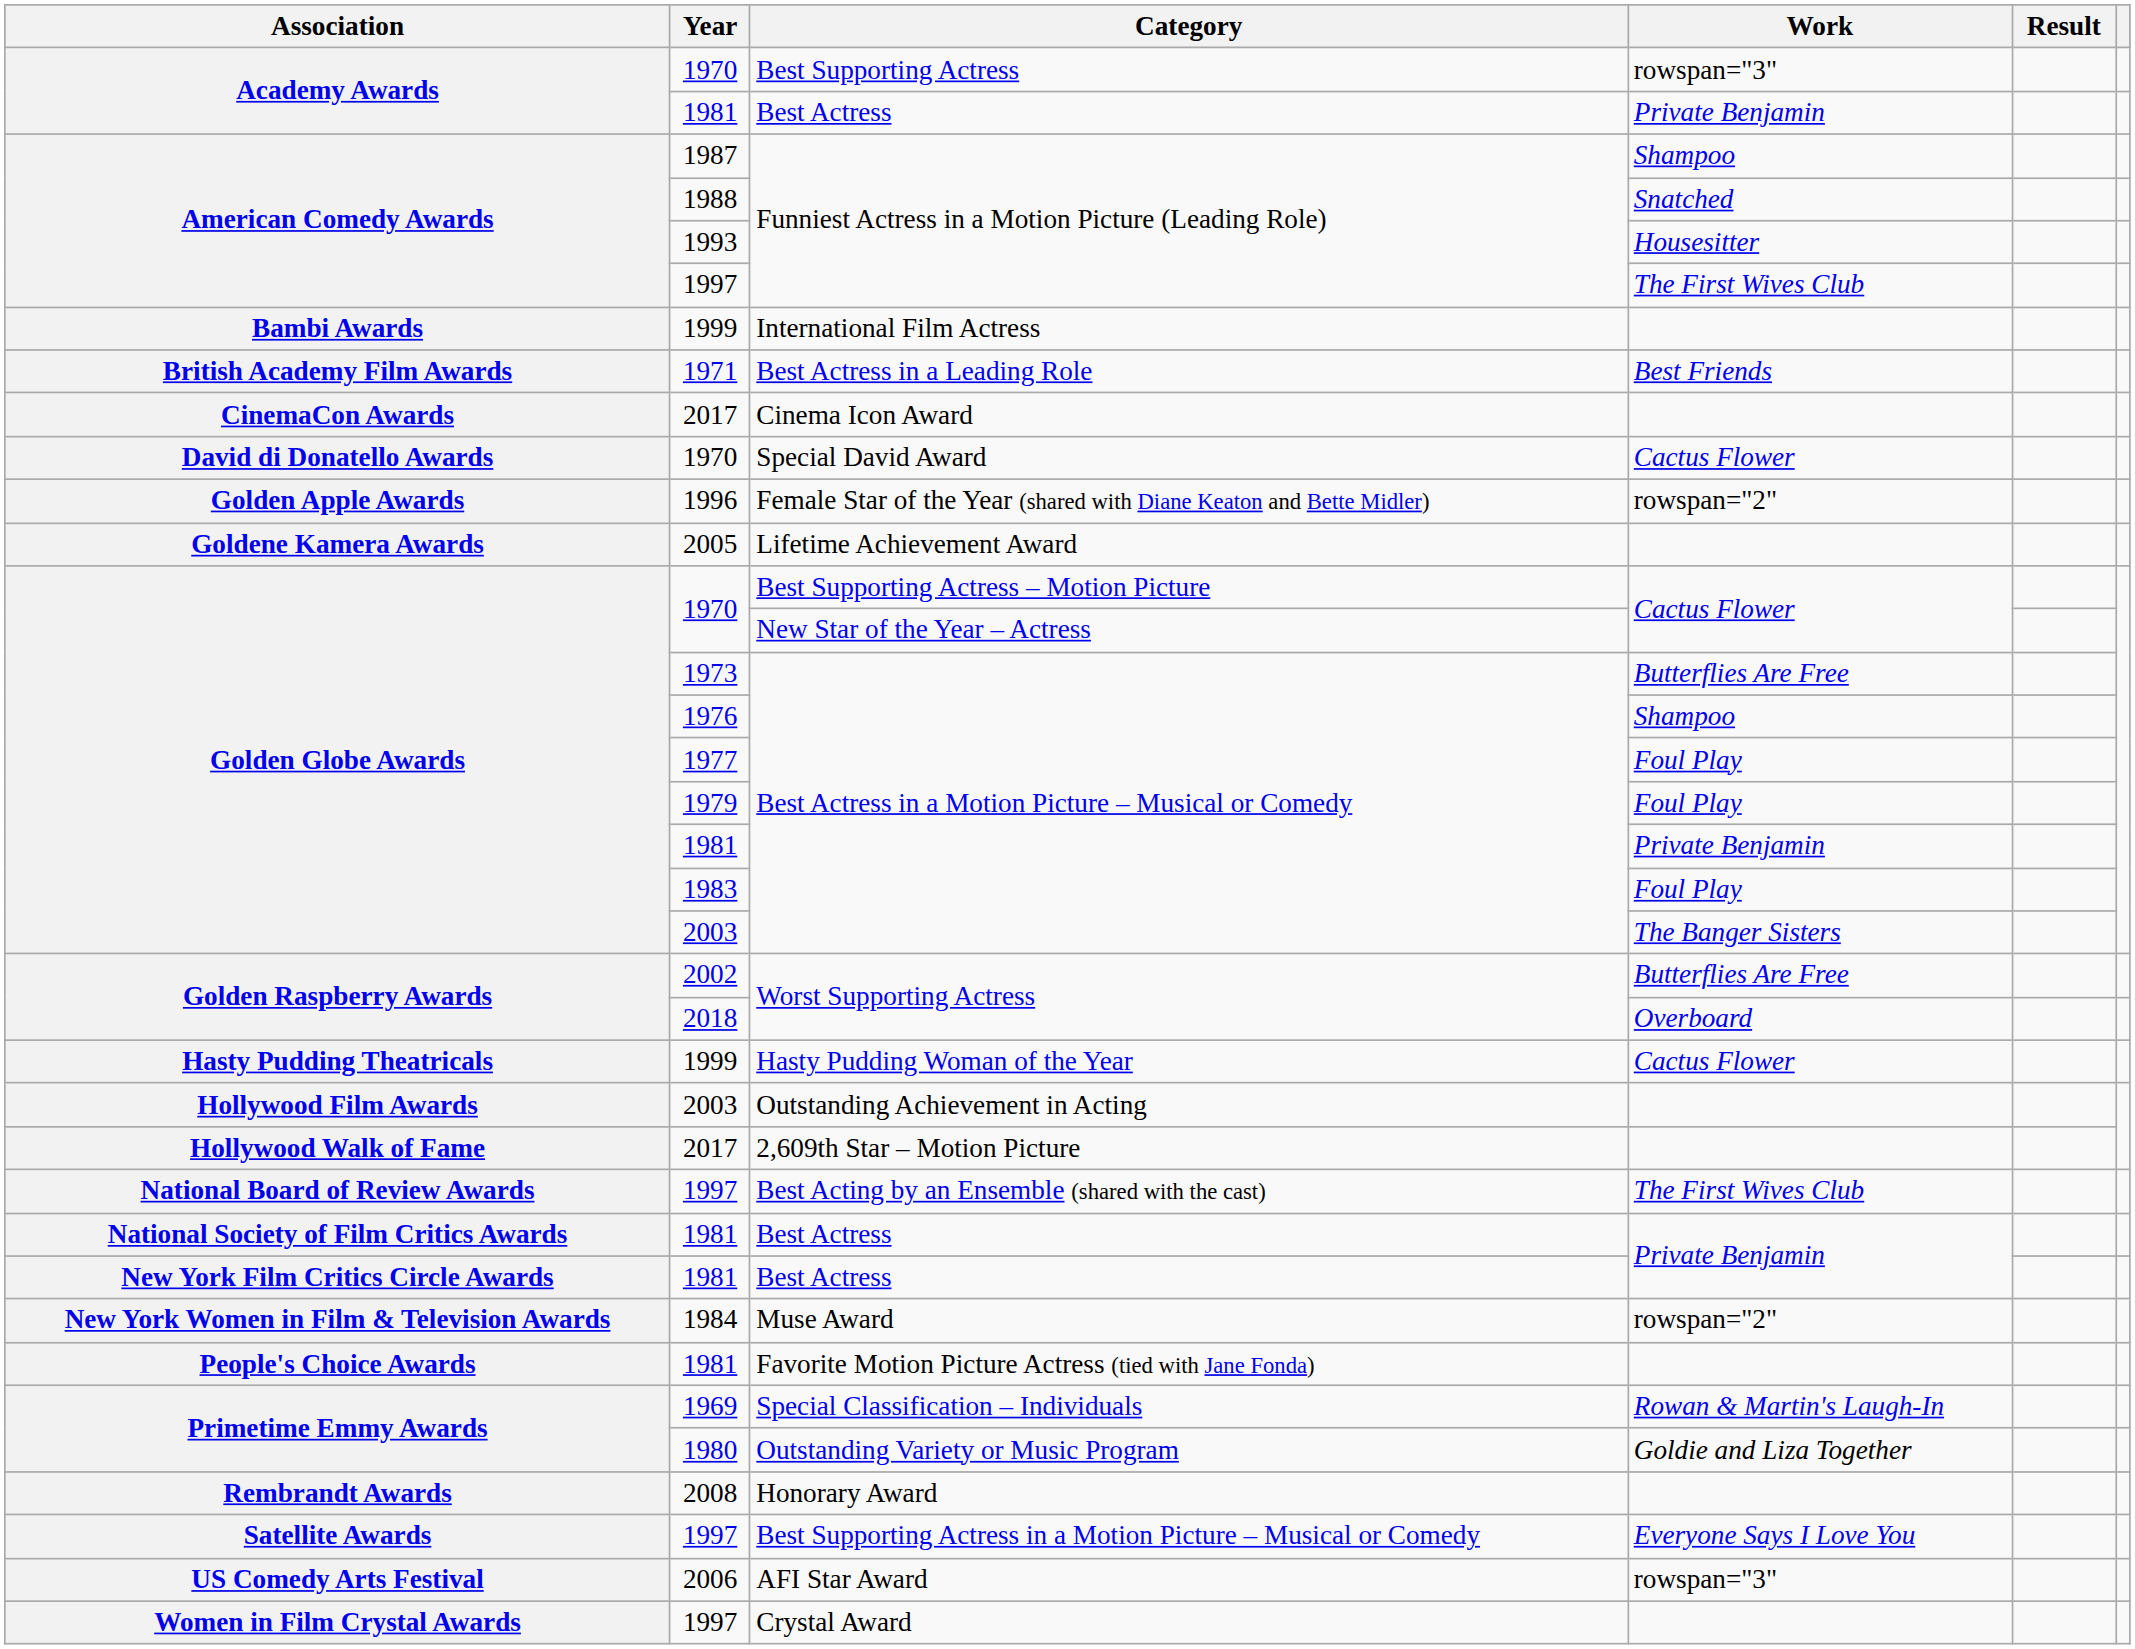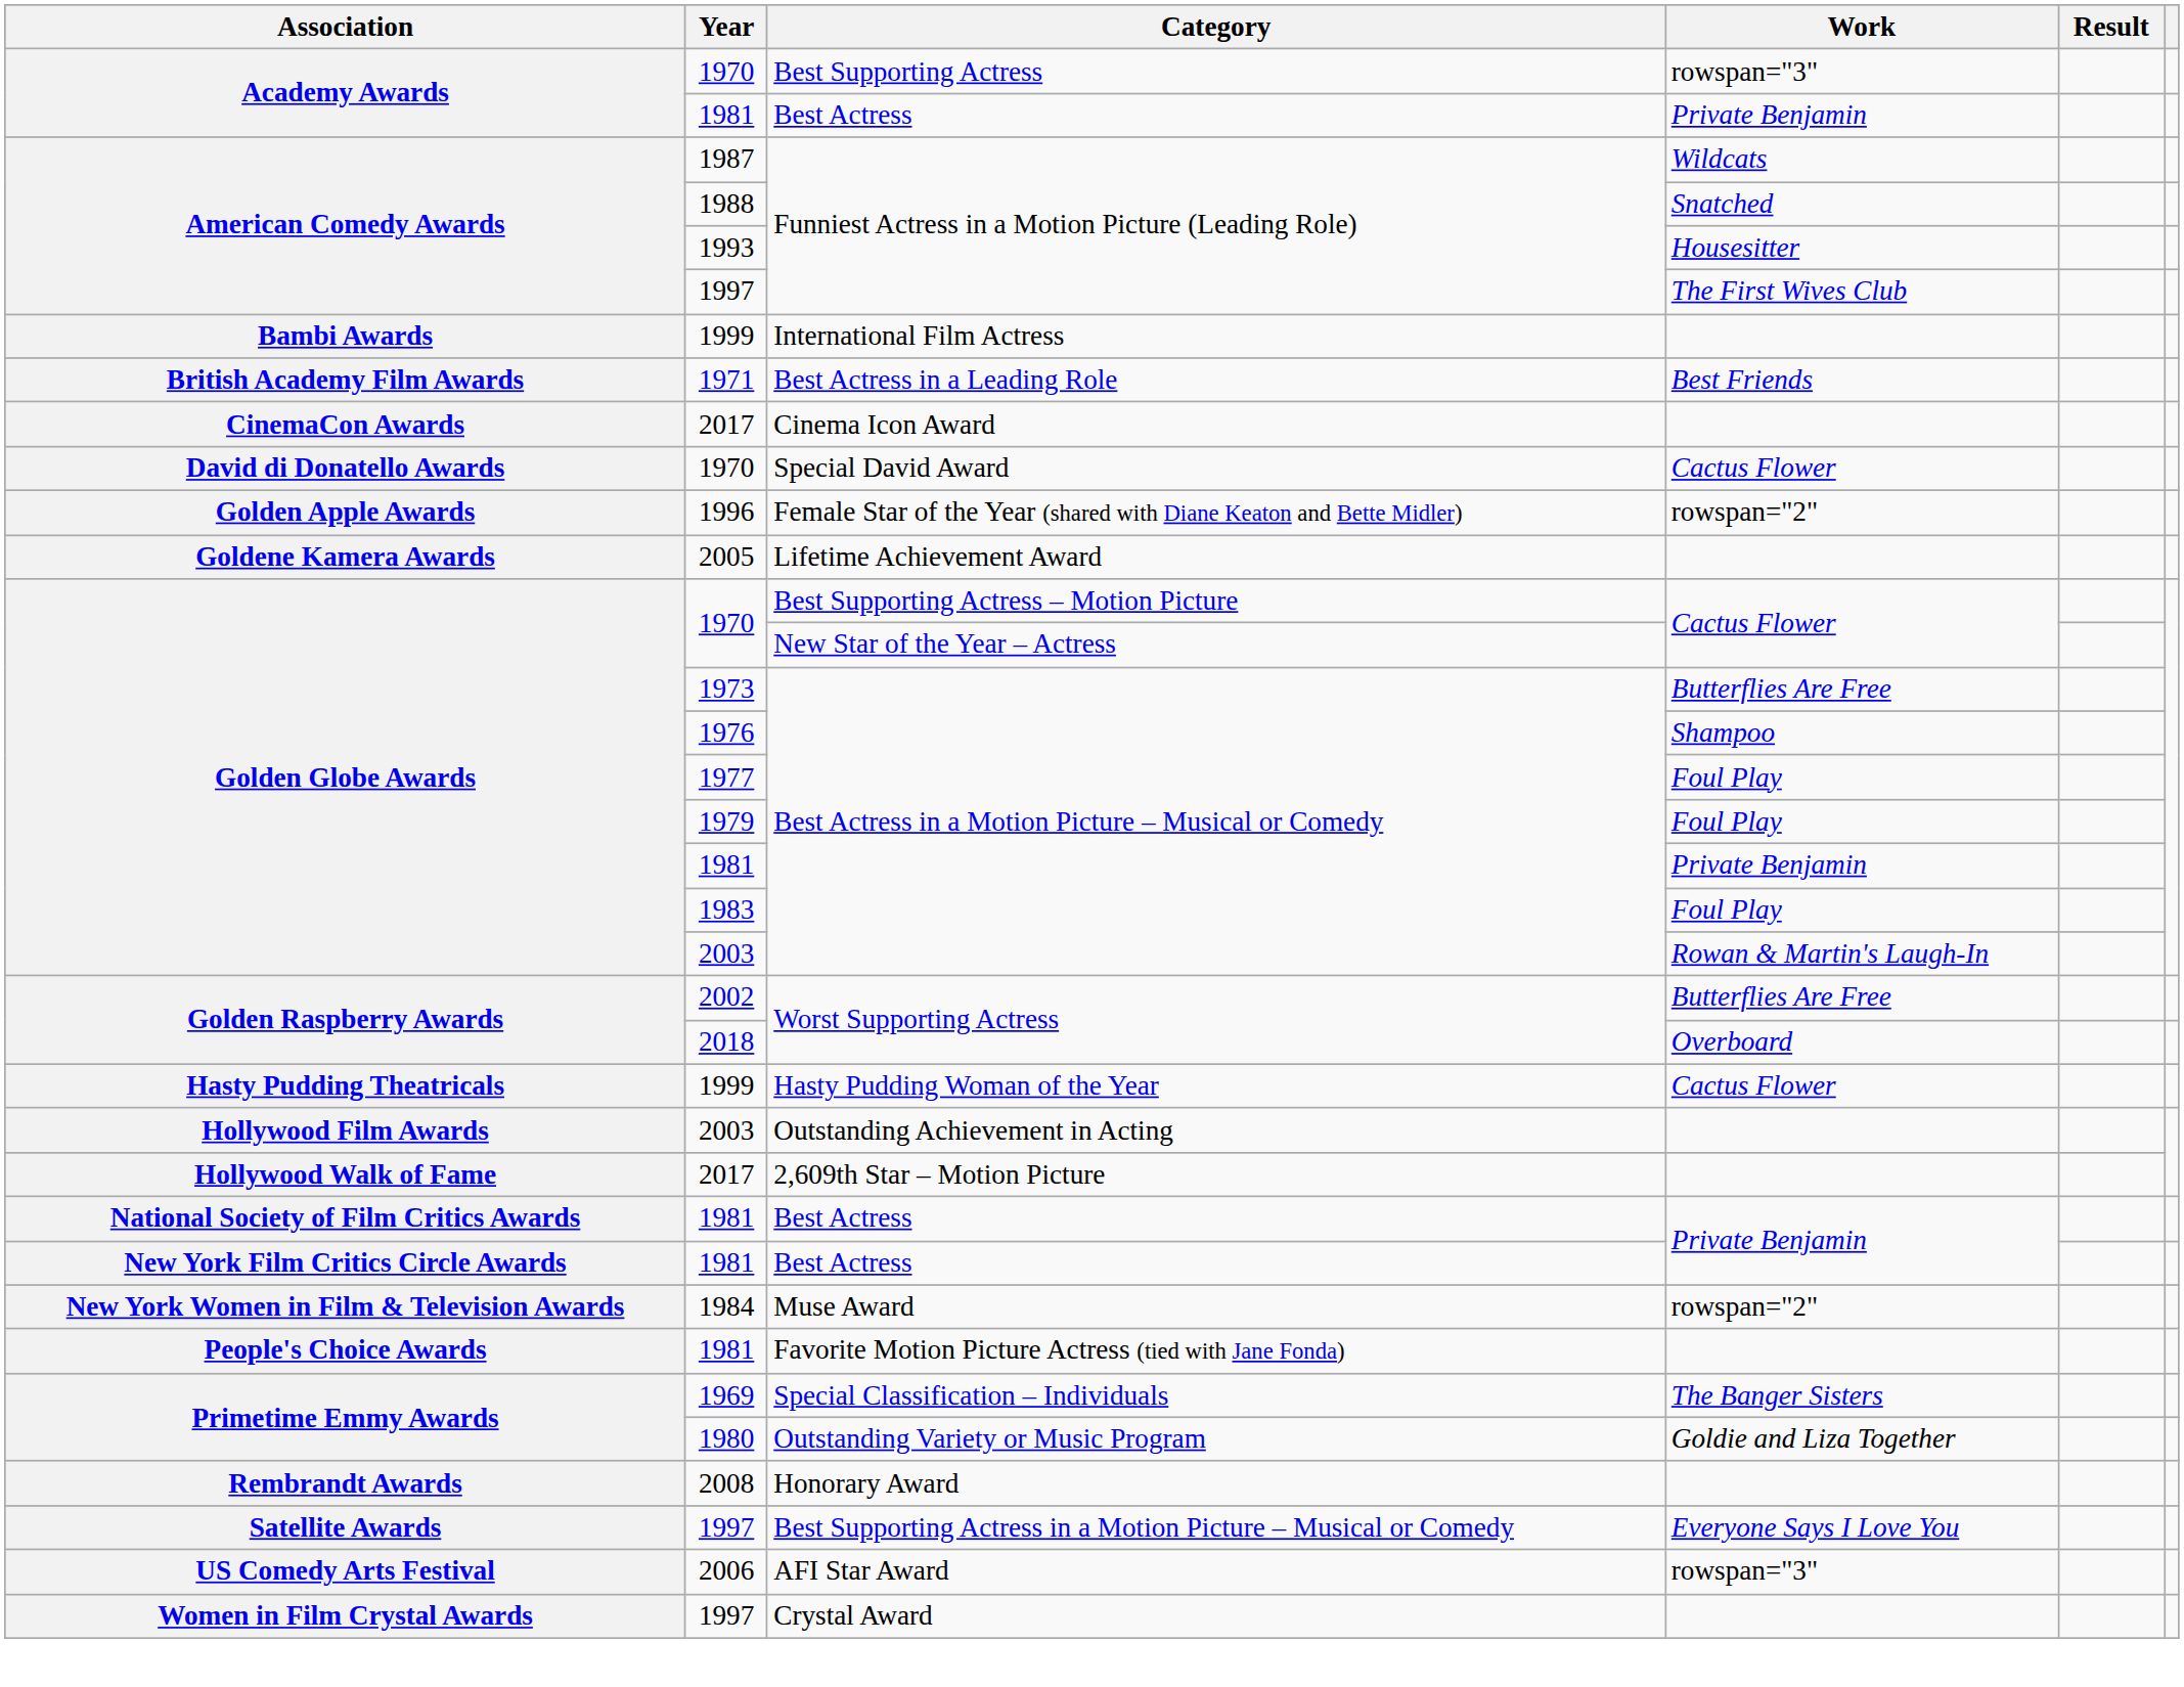1987 / Funniest Actress in a Motion Picture (Leading Role) | Work: Shampoo -> Wildcats
2003 / Best Actress in a Motion Picture – Musical or Comedy | Work: The Banger Sisters -> Rowan & Martin's Laugh-In
- row: National Board of Review Awards | 1997 | Best Acting by an Ensemble (shared with the cast) | The First Wives Club
Special Classification – Individuals | Work: Rowan & Martin's Laugh-In -> The Banger Sisters
